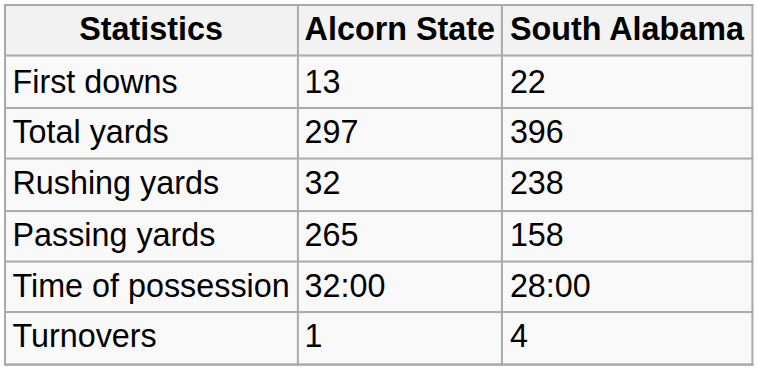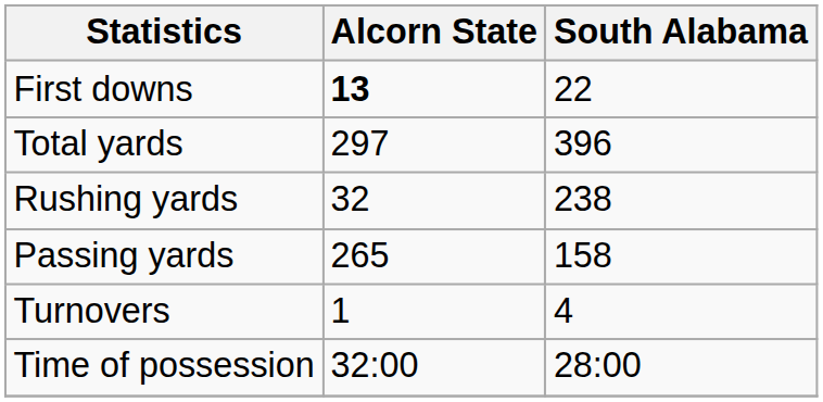First downs | Alcorn State: normal -> bold
rows swapped: Turnovers <-> Time of possession
